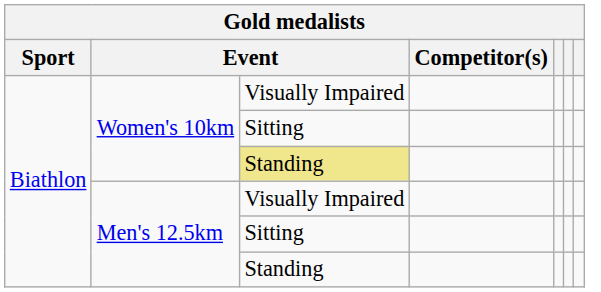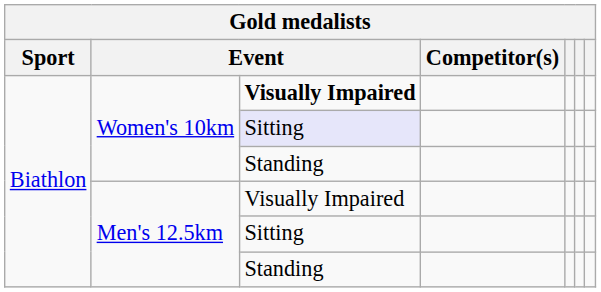Women's 10km / Visually Impaired | column 3: normal -> bold
Women's 10km / Sitting | column 3: no background -> lavender background
Women's 10km / Standing | column 3: khaki background -> no background
